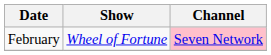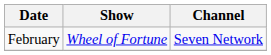February | Channel: pink background -> no background
